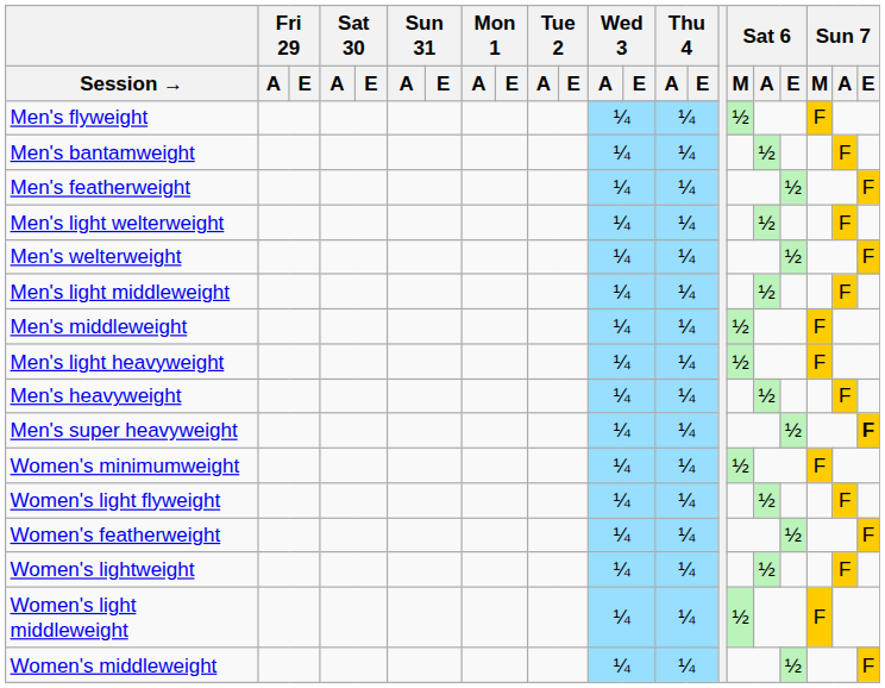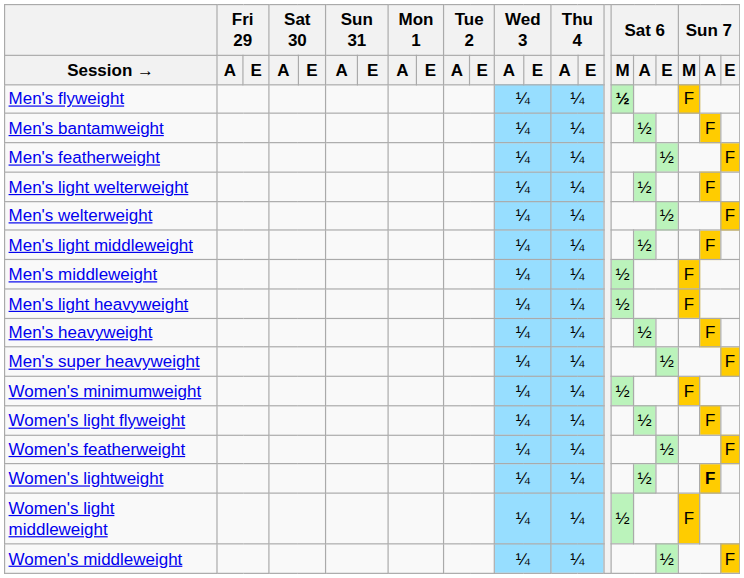Men's flyweight | Sat 6 / M: normal -> bold
Men's super heavyweight | Sun 7 / E: bold -> normal
Women's lightweight | Sun 7 / A: normal -> bold
